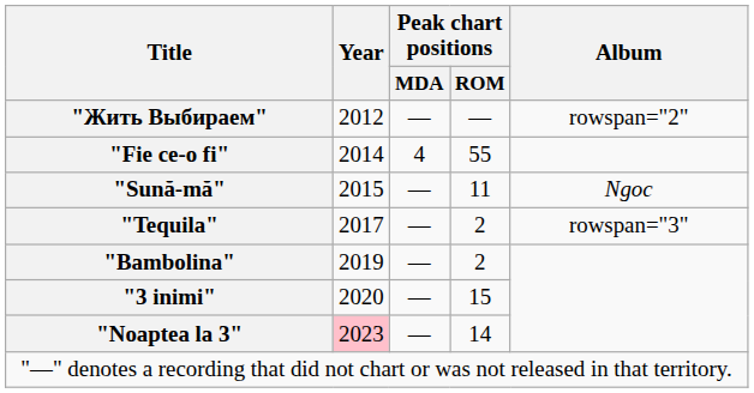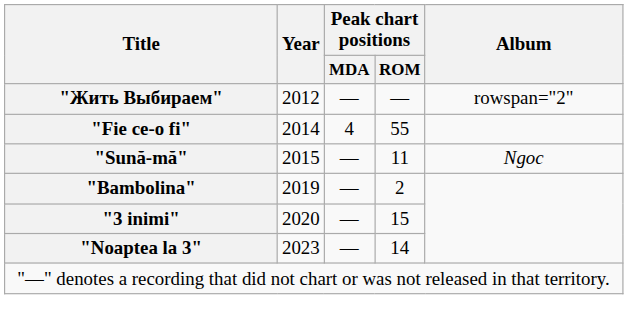- row: "Tequila" | 2017 | — | 2 | rowspan="3"
"Noaptea la 3" | Year: pink background -> no background
